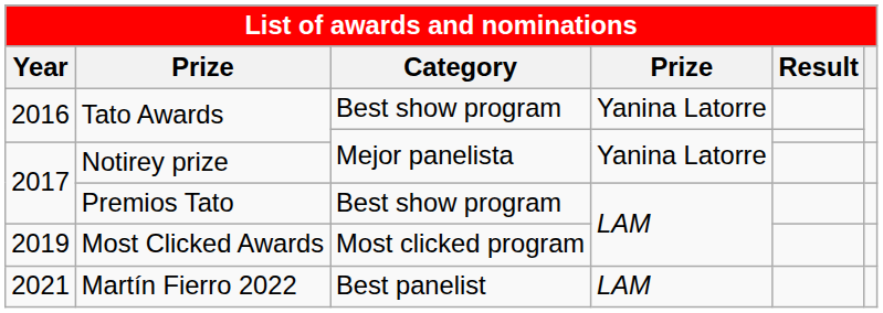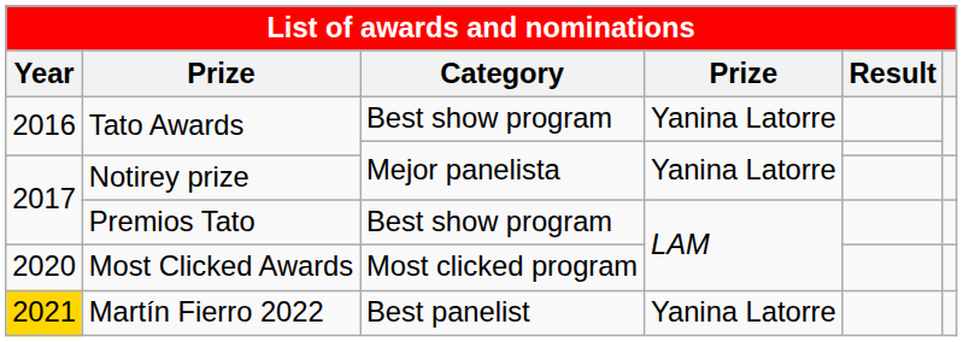Most Clicked Awards | Year: 2019 -> 2020
Martín Fierro 2022 | Year: no background -> gold background
Martín Fierro 2022 | column 4: LAM -> Yanina Latorre
